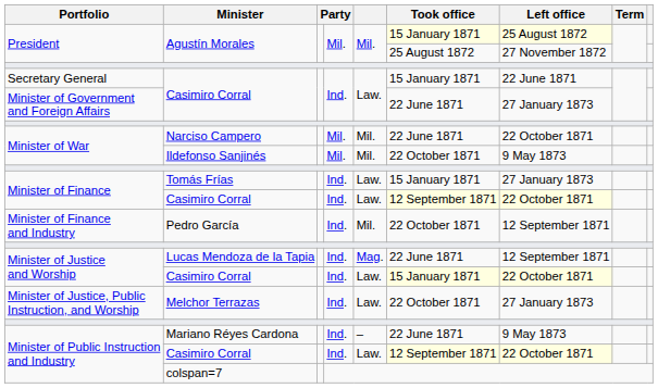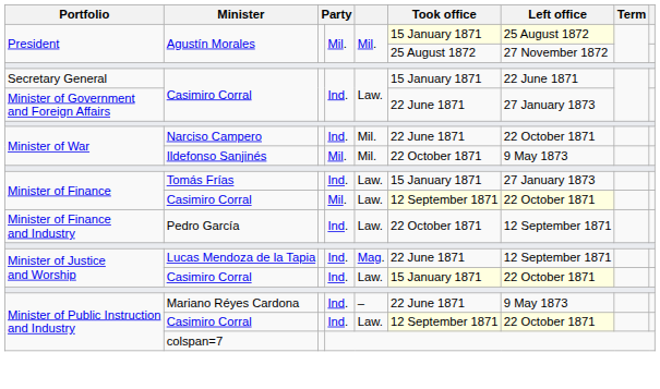Narciso Campero | column 4: Mil. -> Ind.
Minister of Finance / Casimiro Corral | column 4: Ind. -> Mil.
Pedro García | column 5: Mil. -> Law.
- row: Minister of Justice, Public Instruction, and Worship | Melchor Terrazas | Ind. | Law. | 22 October 1871 | 27 January 1873
